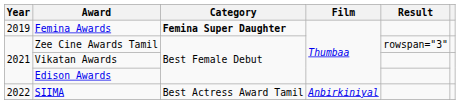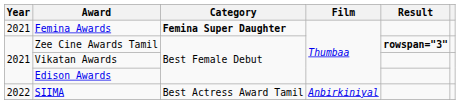Femina Awards | Year: 2019 -> 2021
Zee Cine Awards Tamil | Result: normal -> bold
